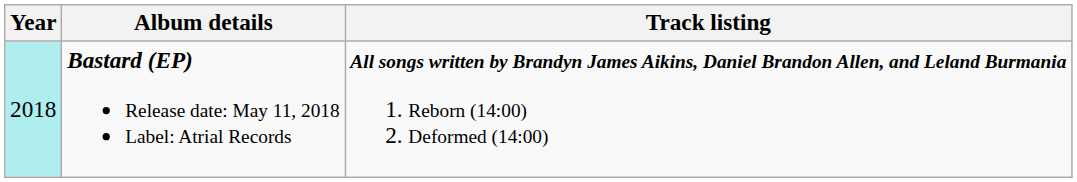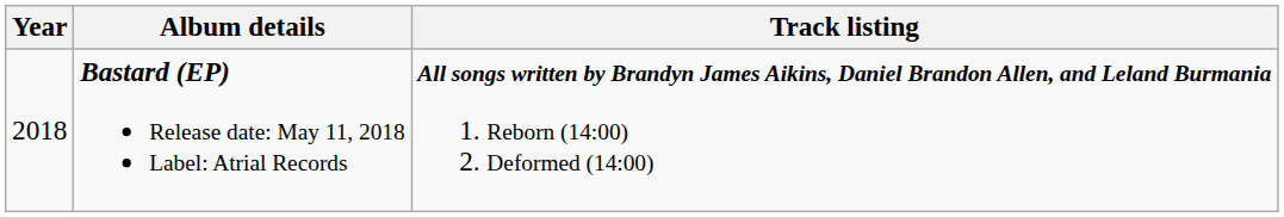row 2 | Year: paleturquoise background -> no background
